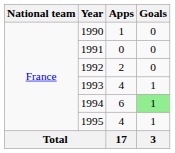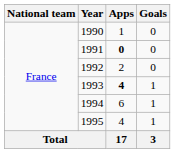1991 | Apps: normal -> bold
1993 | Apps: normal -> bold
1994 | Goals: lightgreen background -> no background
